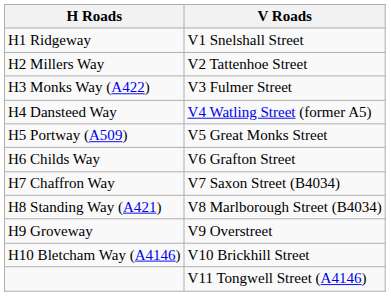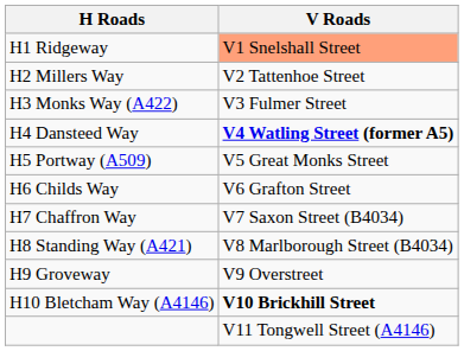H1 Ridgeway | V Roads: no background -> lightsalmon background
H4 Dansteed Way | V Roads: normal -> bold
H10 Bletcham Way (A4146) | V Roads: normal -> bold
